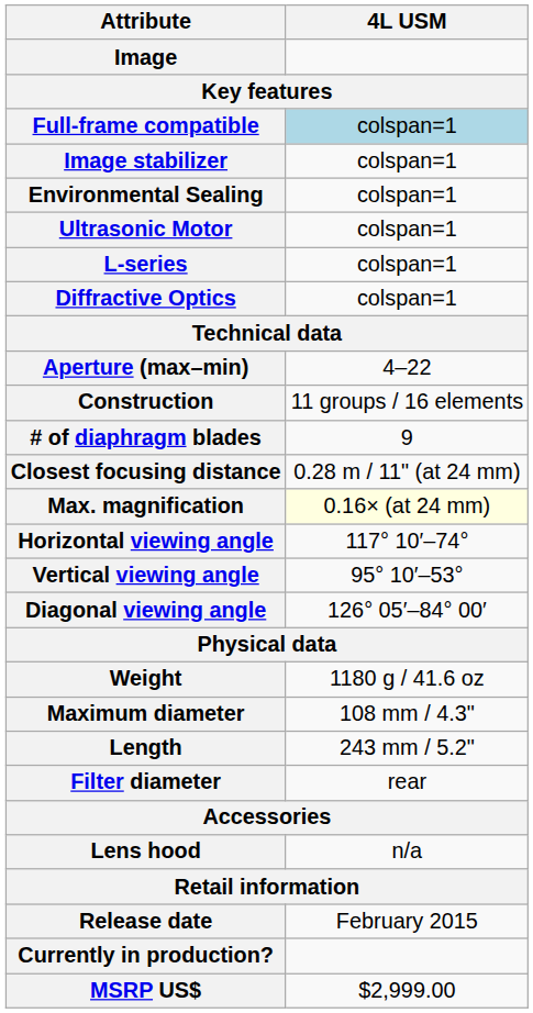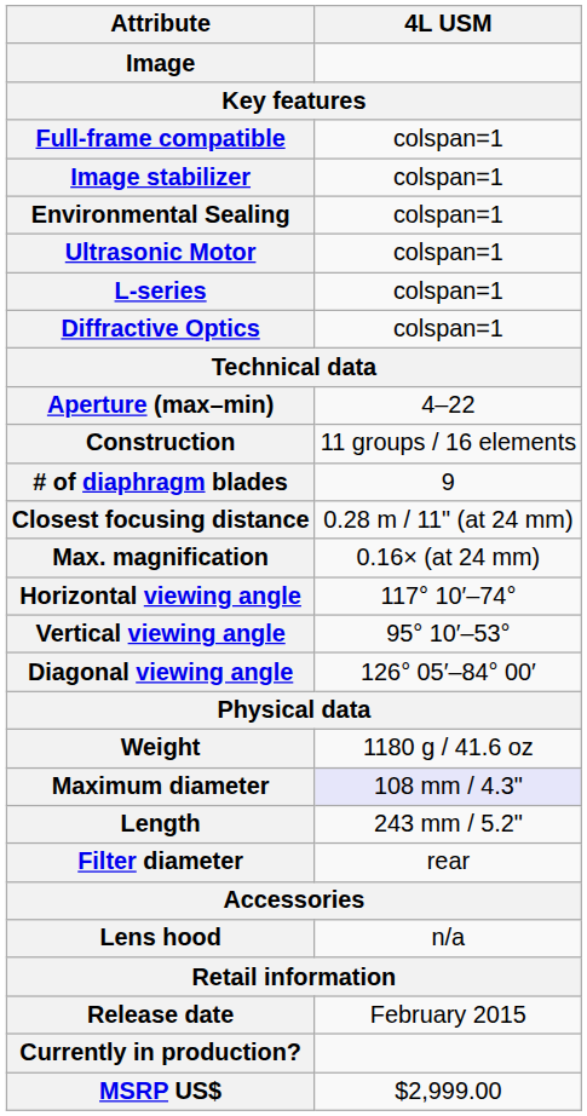Full-frame compatible | 4L USM: lightblue background -> no background
Max. magnification | 4L USM: lightyellow background -> no background
Maximum diameter | 4L USM: no background -> lavender background
